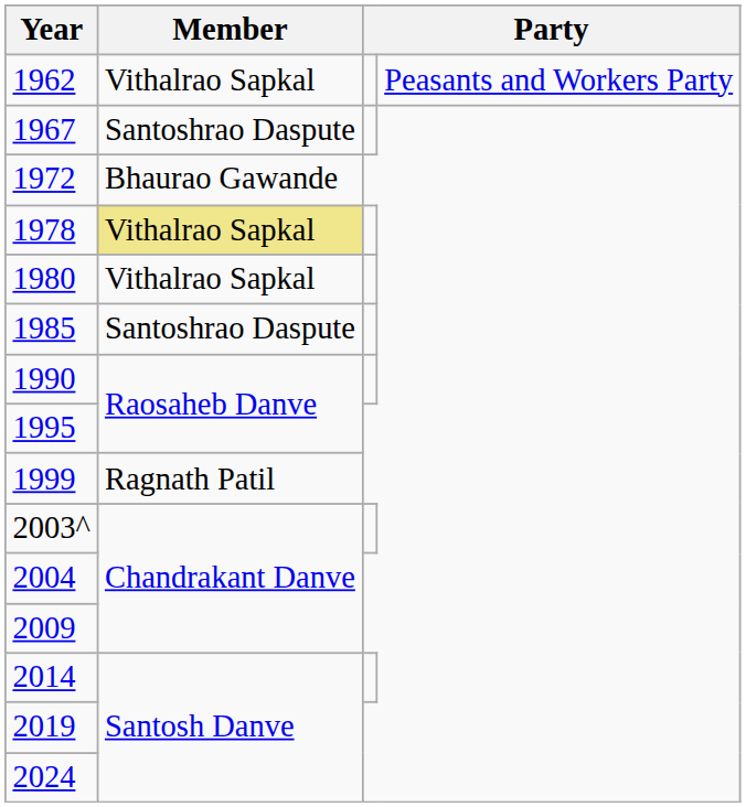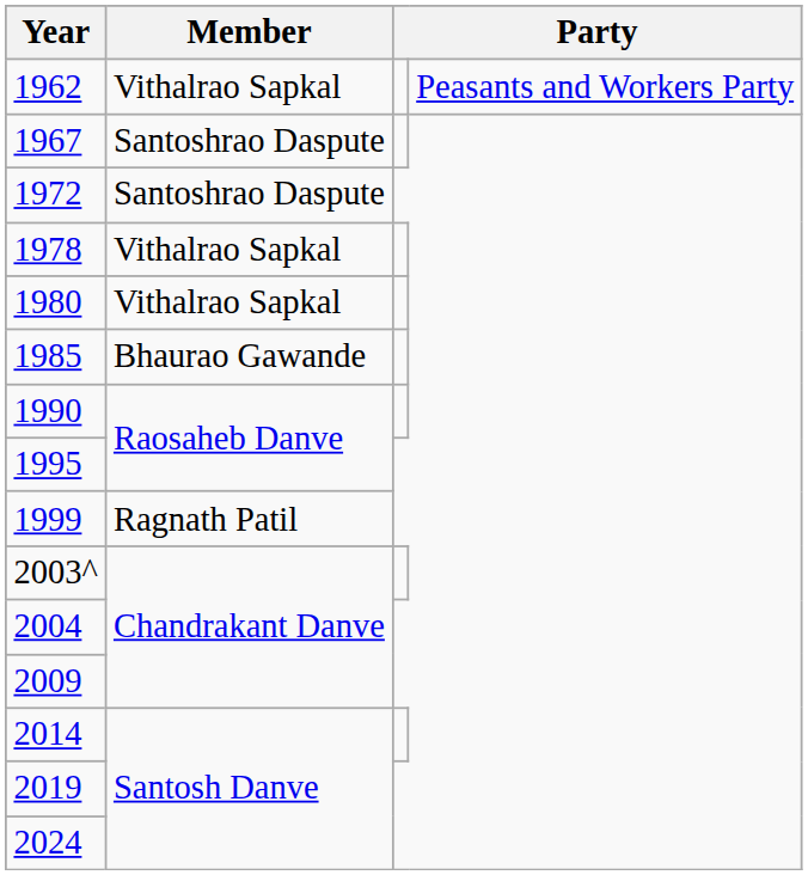1972 | Member: Bhaurao Gawande -> Santoshrao Daspute
1978 | Member: khaki background -> no background
1985 | Member: Santoshrao Daspute -> Bhaurao Gawande
